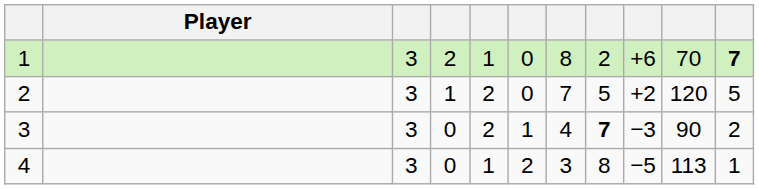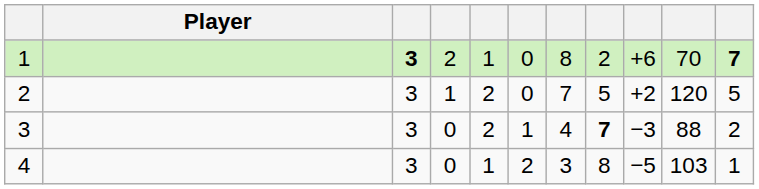row 2 | column 3: normal -> bold
row 4 | column 10: 90 -> 88
row 5 | column 10: 113 -> 103
